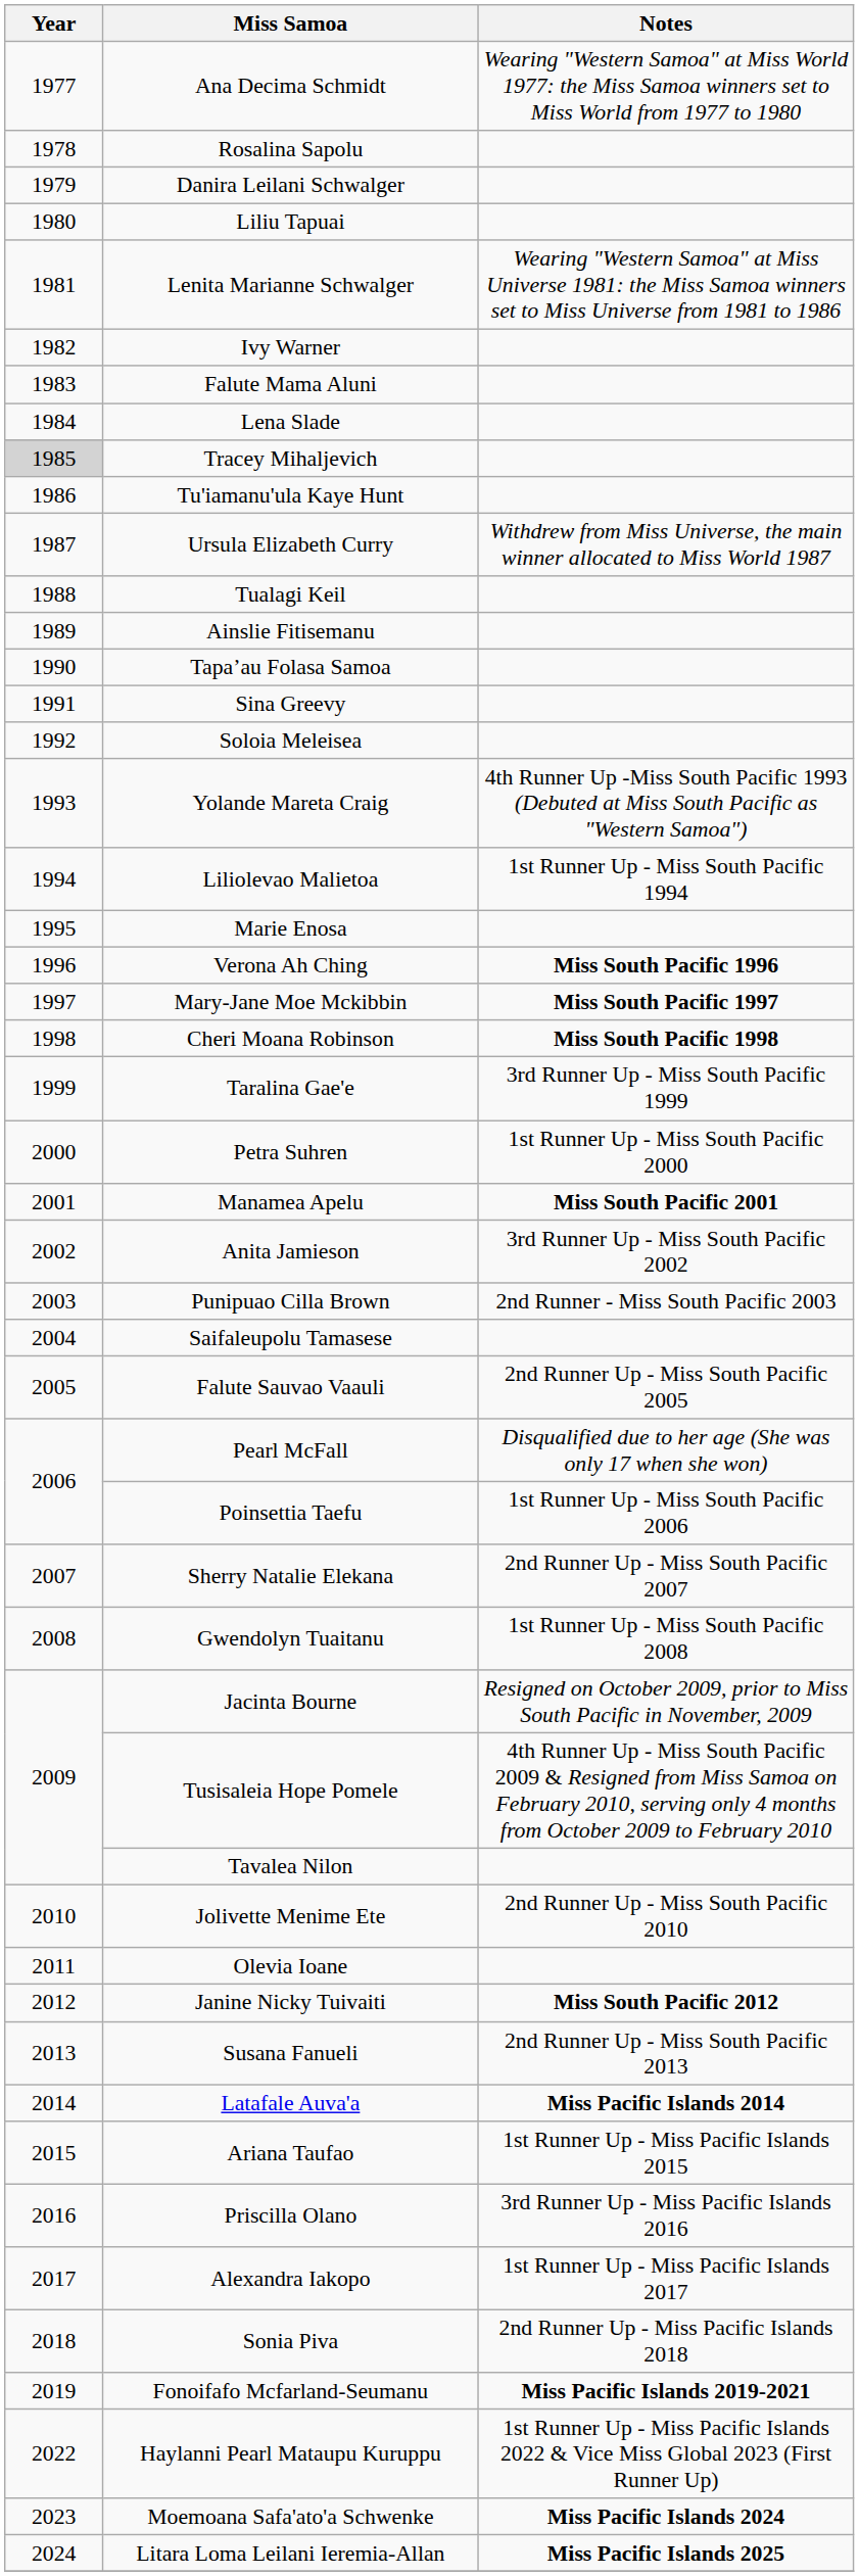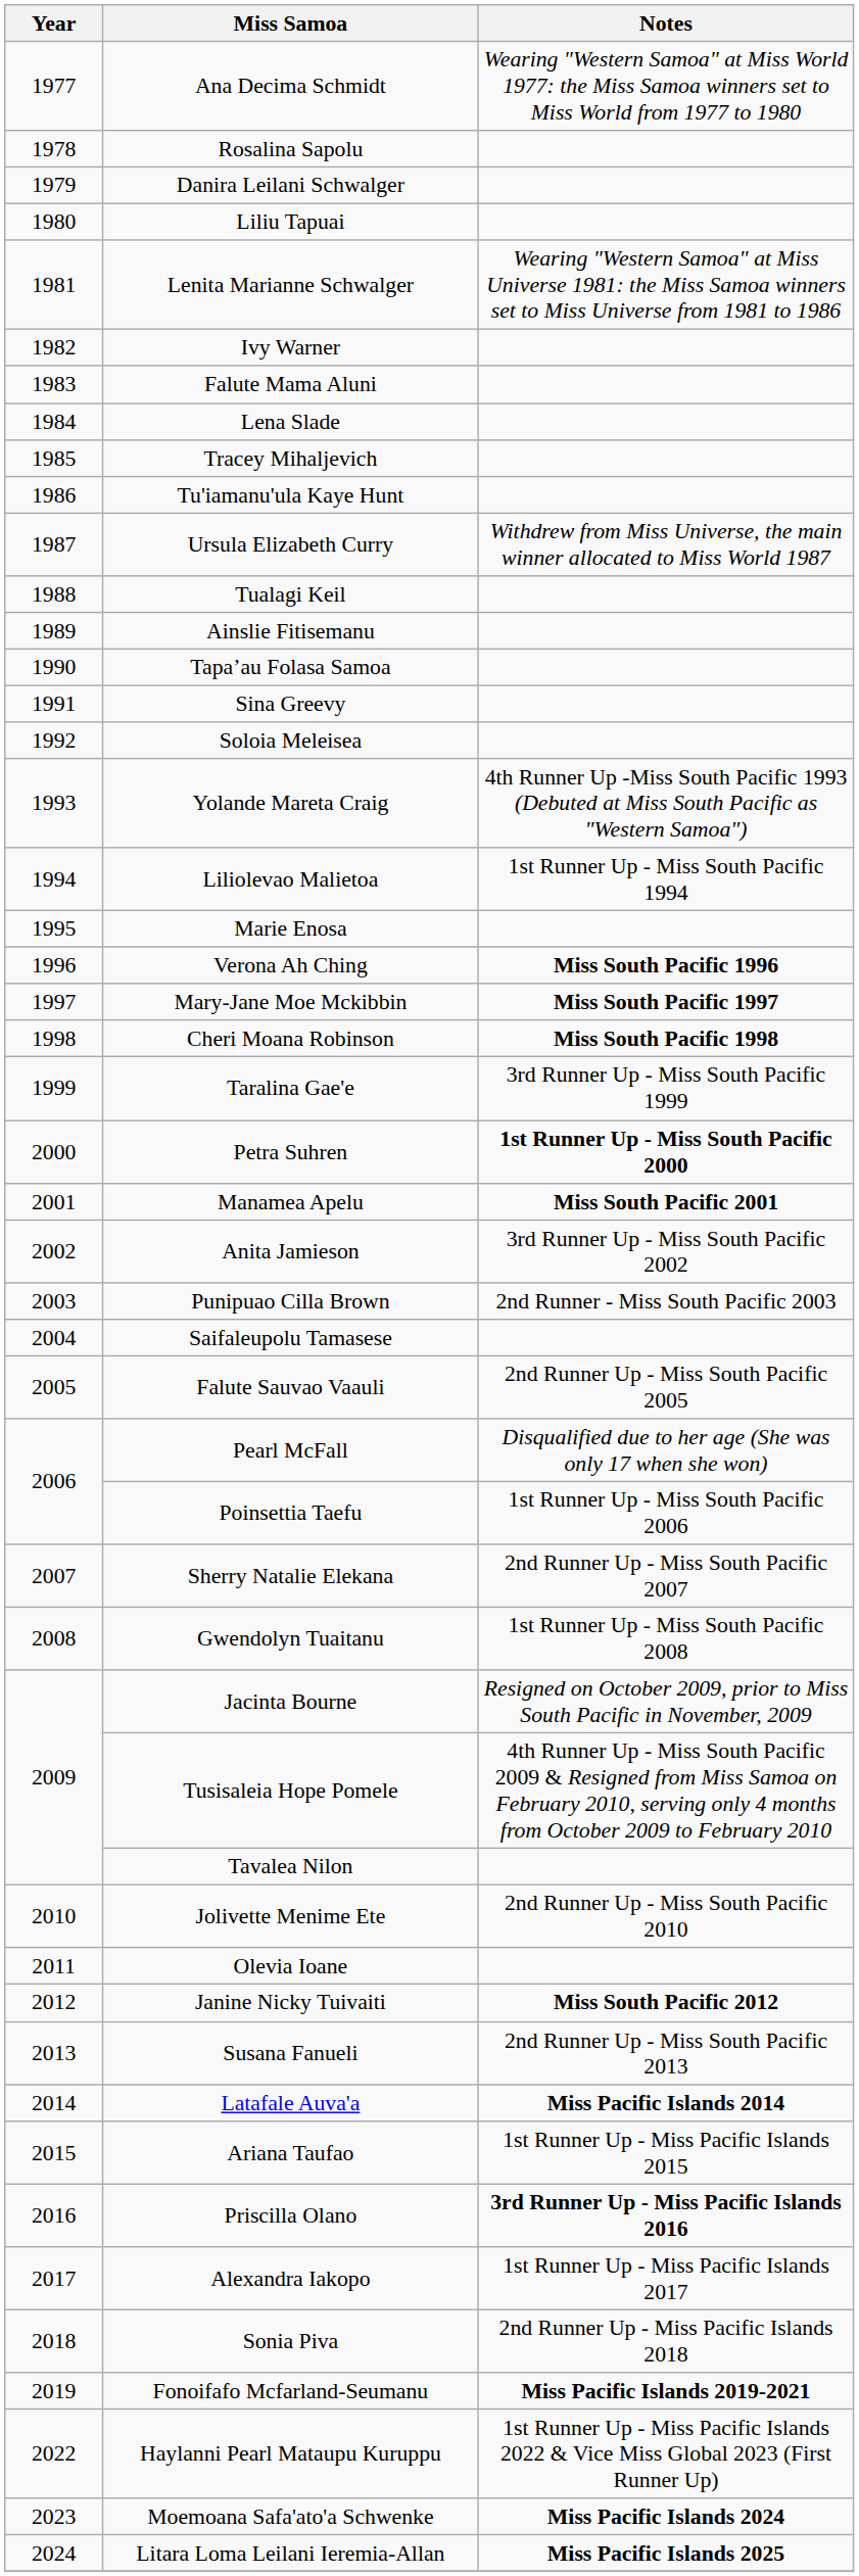Tracey Mihaljevich | Year: lightgrey background -> no background
Petra Suhren | Notes: normal -> bold
Priscilla Olano | Notes: normal -> bold
